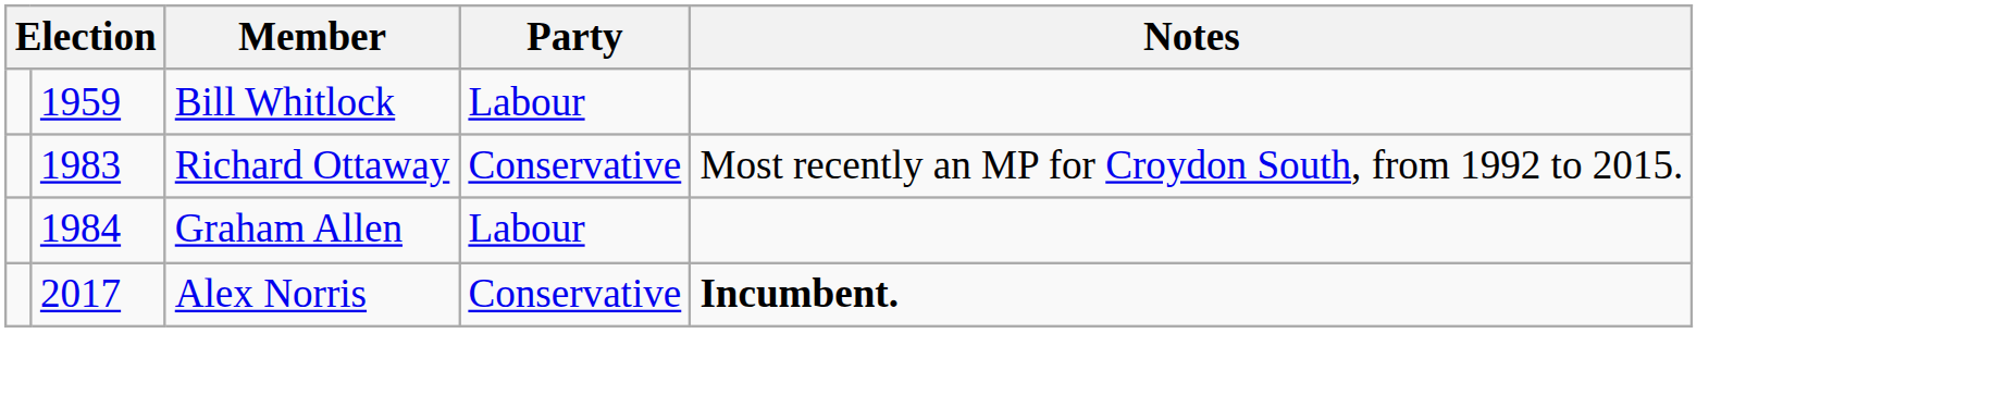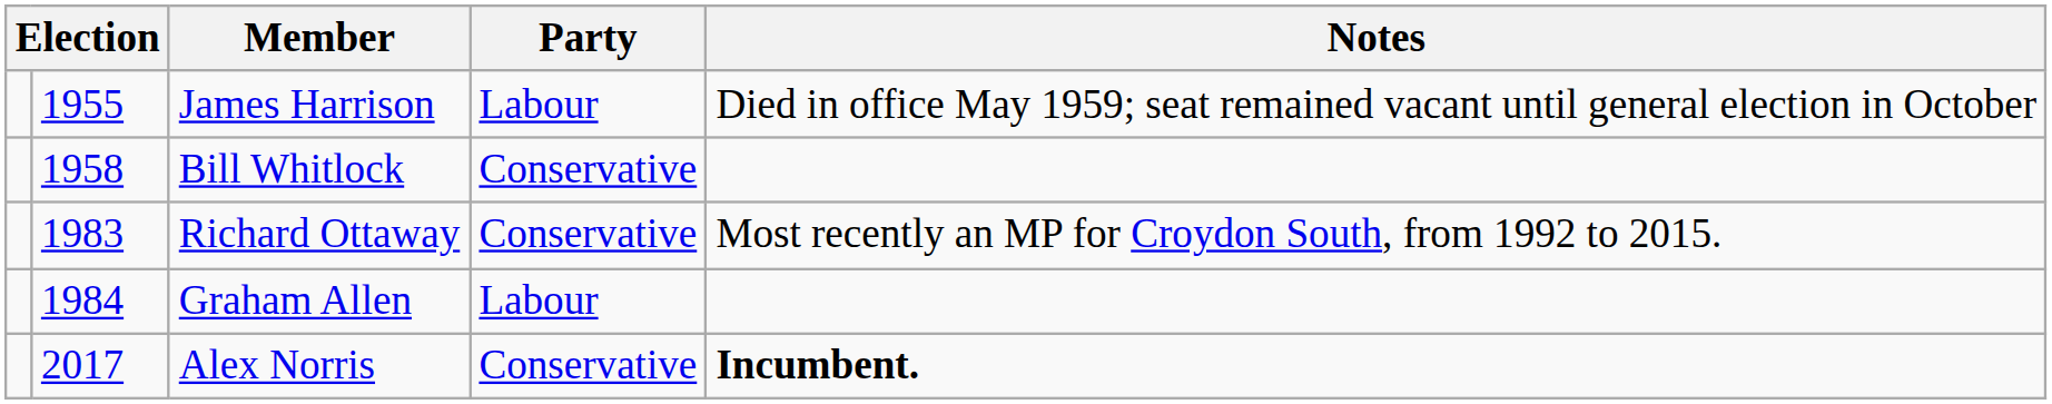+ row: 1955 | James Harrison | Labour | Died in office May 1959; seat remained vacant until general election in October
Bill Whitlock | column 2: 1959 -> 1958
Bill Whitlock | Party: Labour -> Conservative
